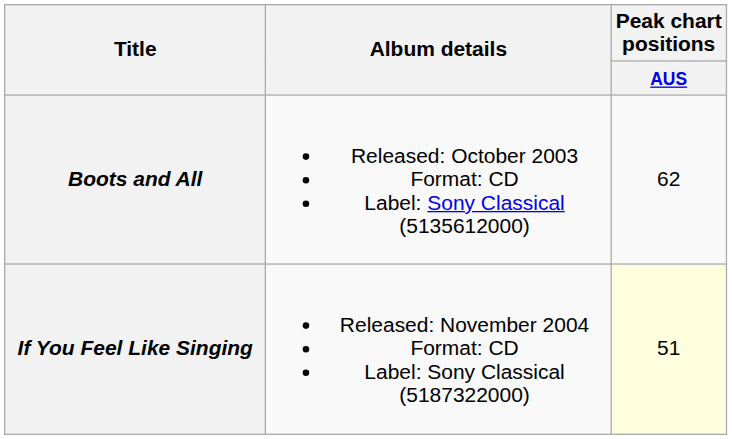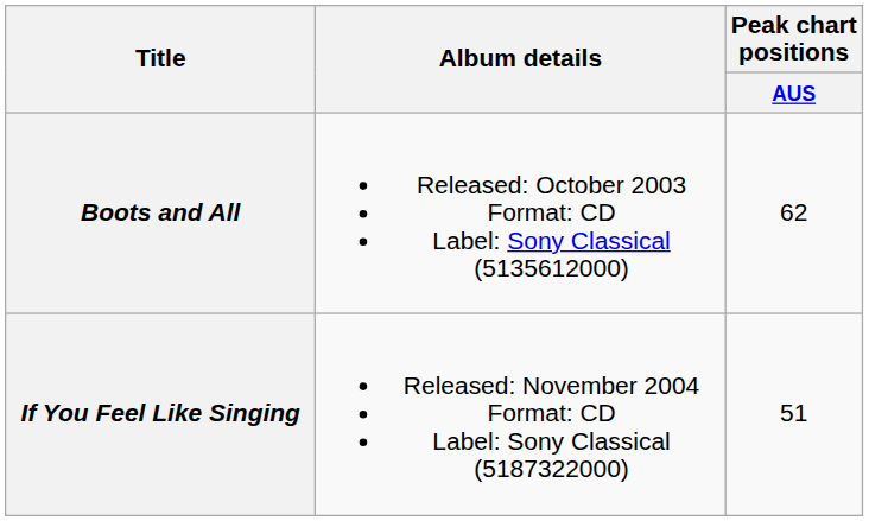If You Feel Like Singing | Peak chart positions / AUS: lightyellow background -> no background
